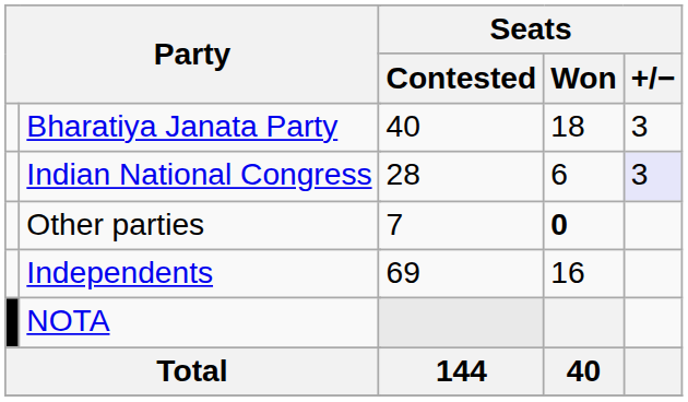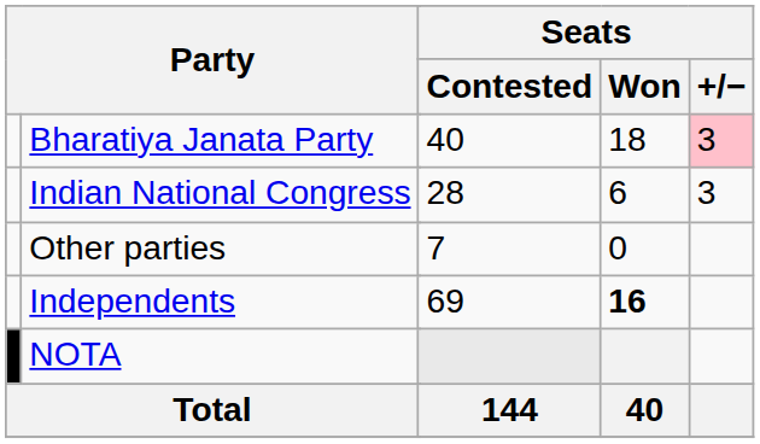Bharatiya Janata Party | Seats / +/−: no background -> pink background
Indian National Congress | Seats / +/−: lavender background -> no background
Other parties | Seats / Won: bold -> normal
Independents | Seats / Won: normal -> bold
